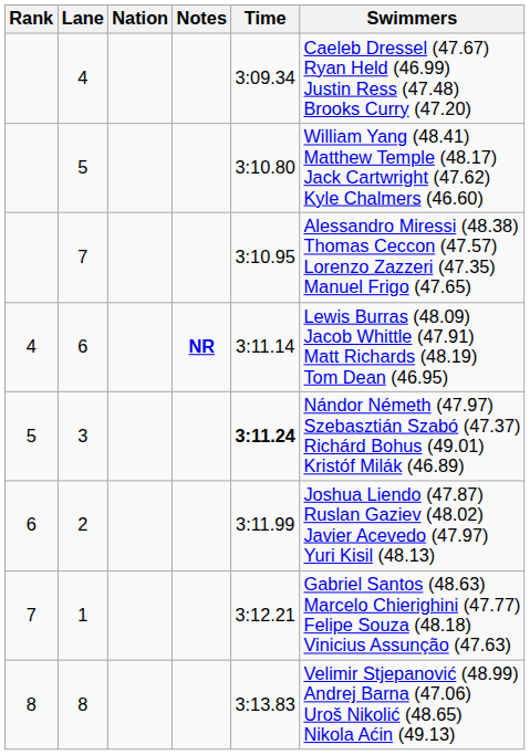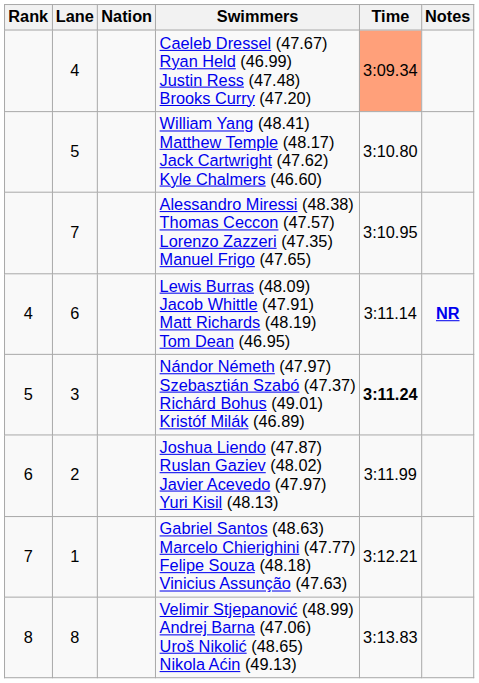columns swapped: Swimmers <-> Notes
row 2 | Time: no background -> lightsalmon background
